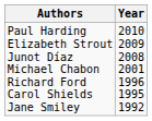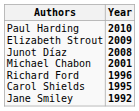row 2 | Year: normal -> bold
